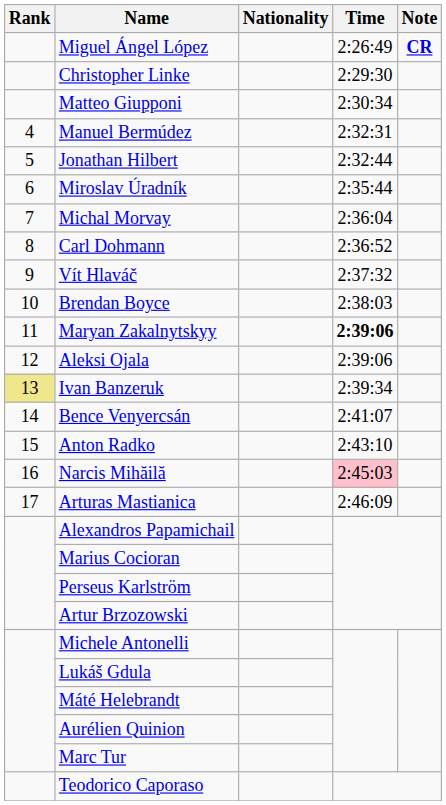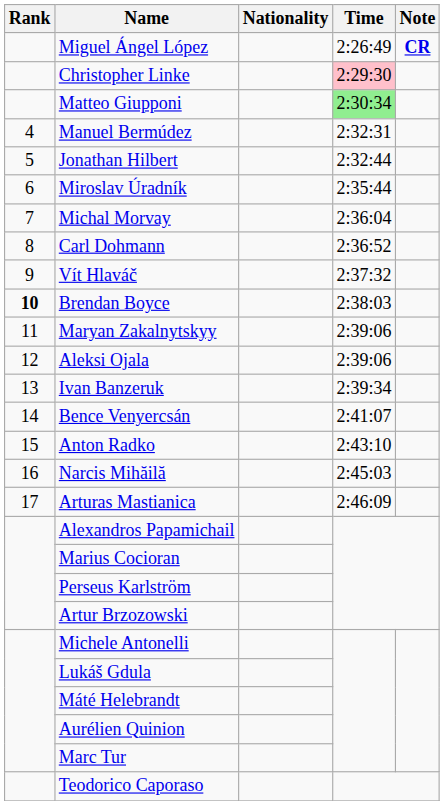Christopher Linke | Time: no background -> pink background
Matteo Giupponi | Time: no background -> lightgreen background
Brendan Boyce | Rank: normal -> bold
Maryan Zakalnytskyy | Time: bold -> normal
Ivan Banzeruk | Rank: khaki background -> no background
Narcis Mihăilă | Time: pink background -> no background
